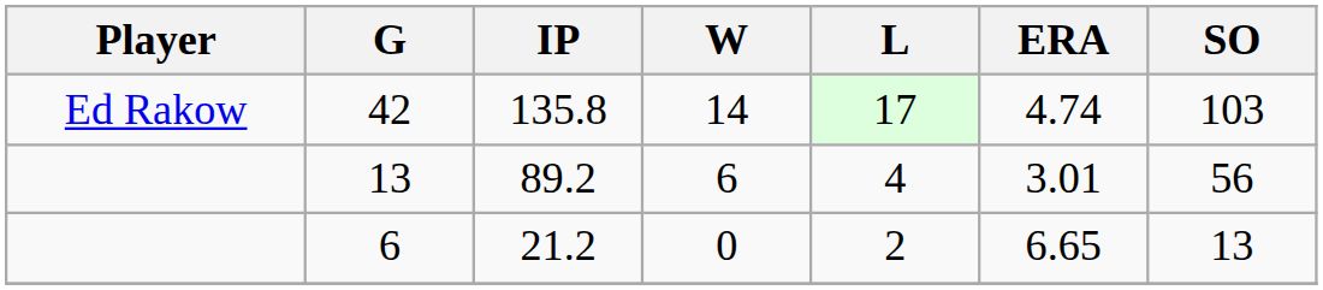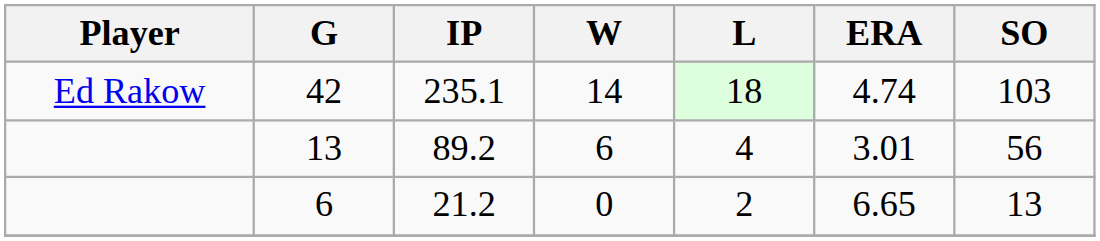42 | IP: 135.8 -> 235.1
42 | L: 17 -> 18
